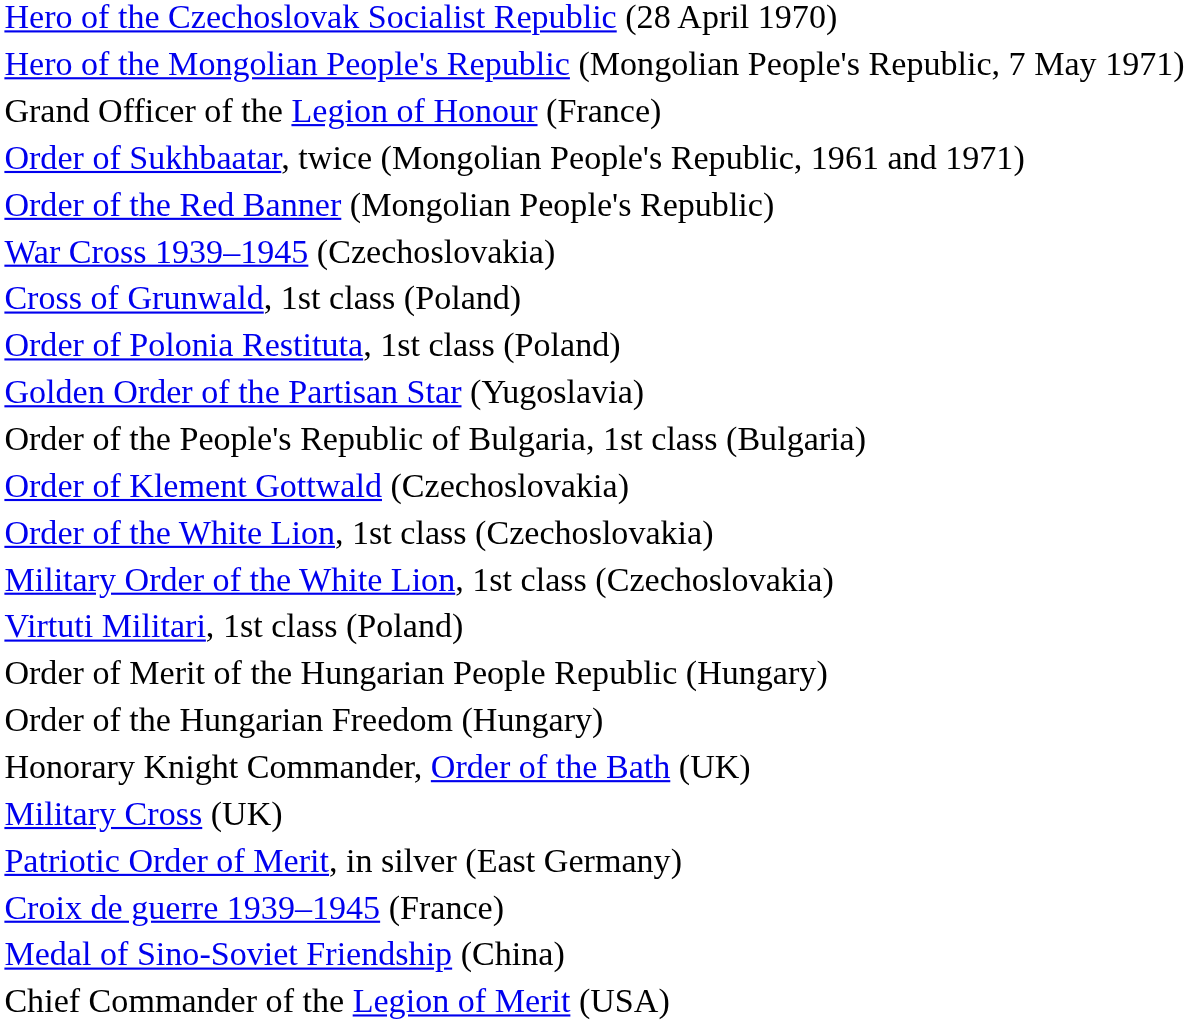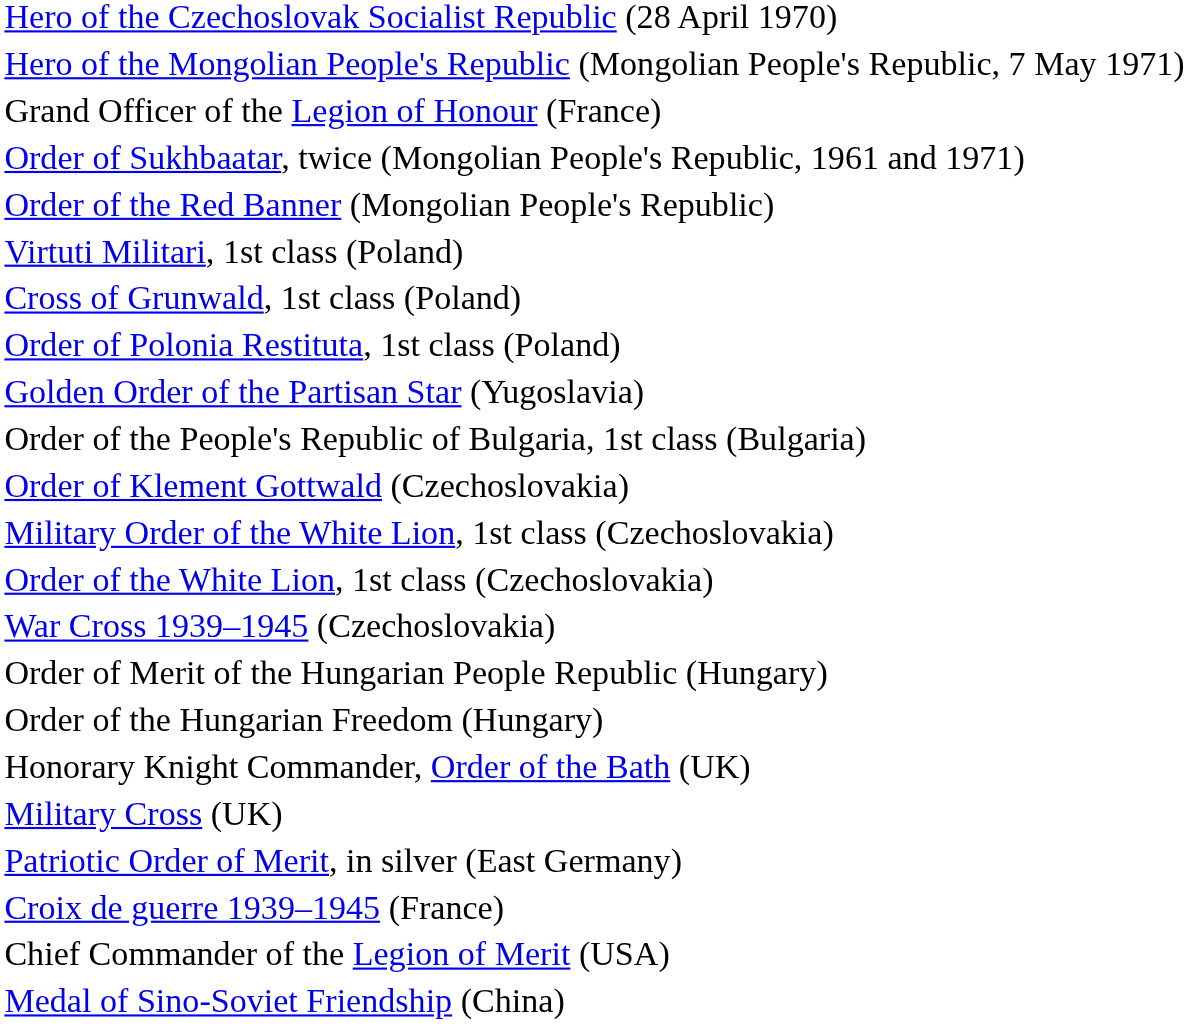row 6 | column 1: War Cross 1939–1945 (Czechoslovakia) -> Virtuti Militari, 1st class (Poland)
row 12 | column 1: Order of the White Lion, 1st class (Czechoslovakia) -> Military Order of the White Lion, 1st class (Czechoslovakia)
row 13 | column 1: Military Order of the White Lion, 1st class (Czechoslovakia) -> Order of the White Lion, 1st class (Czechoslovakia)
row 14 | column 1: Virtuti Militari, 1st class (Poland) -> War Cross 1939–1945 (Czechoslovakia)
row 21 | column 1: Medal of Sino-Soviet Friendship (China) -> Chief Commander of the Legion of Merit (USA)
row 22 | column 1: Chief Commander of the Legion of Merit (USA) -> Medal of Sino-Soviet Friendship (China)
